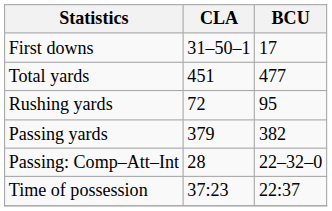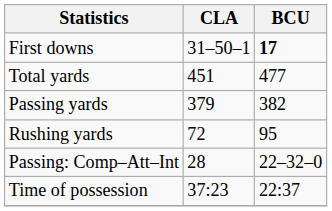First downs | BCU: normal -> bold
rows swapped: Rushing yards <-> Passing yards
